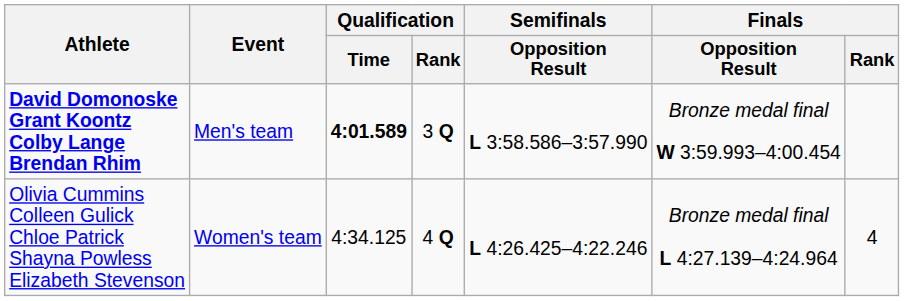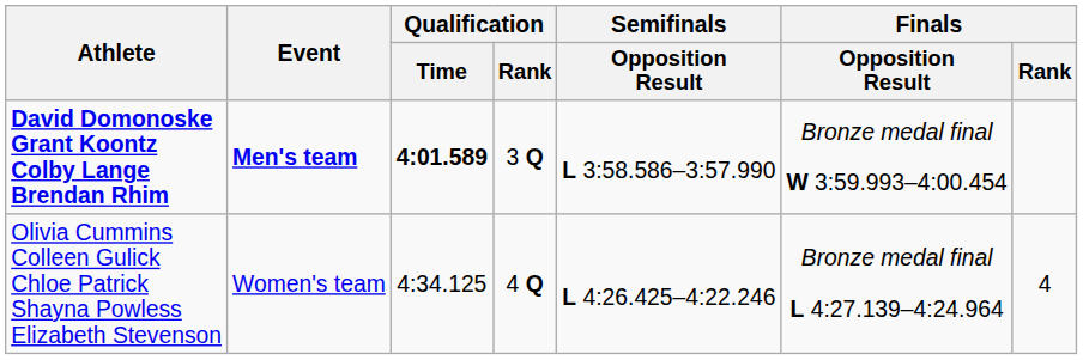David Domonoske Grant Koontz Colby Lange Brendan Rhim | Event: normal -> bold
